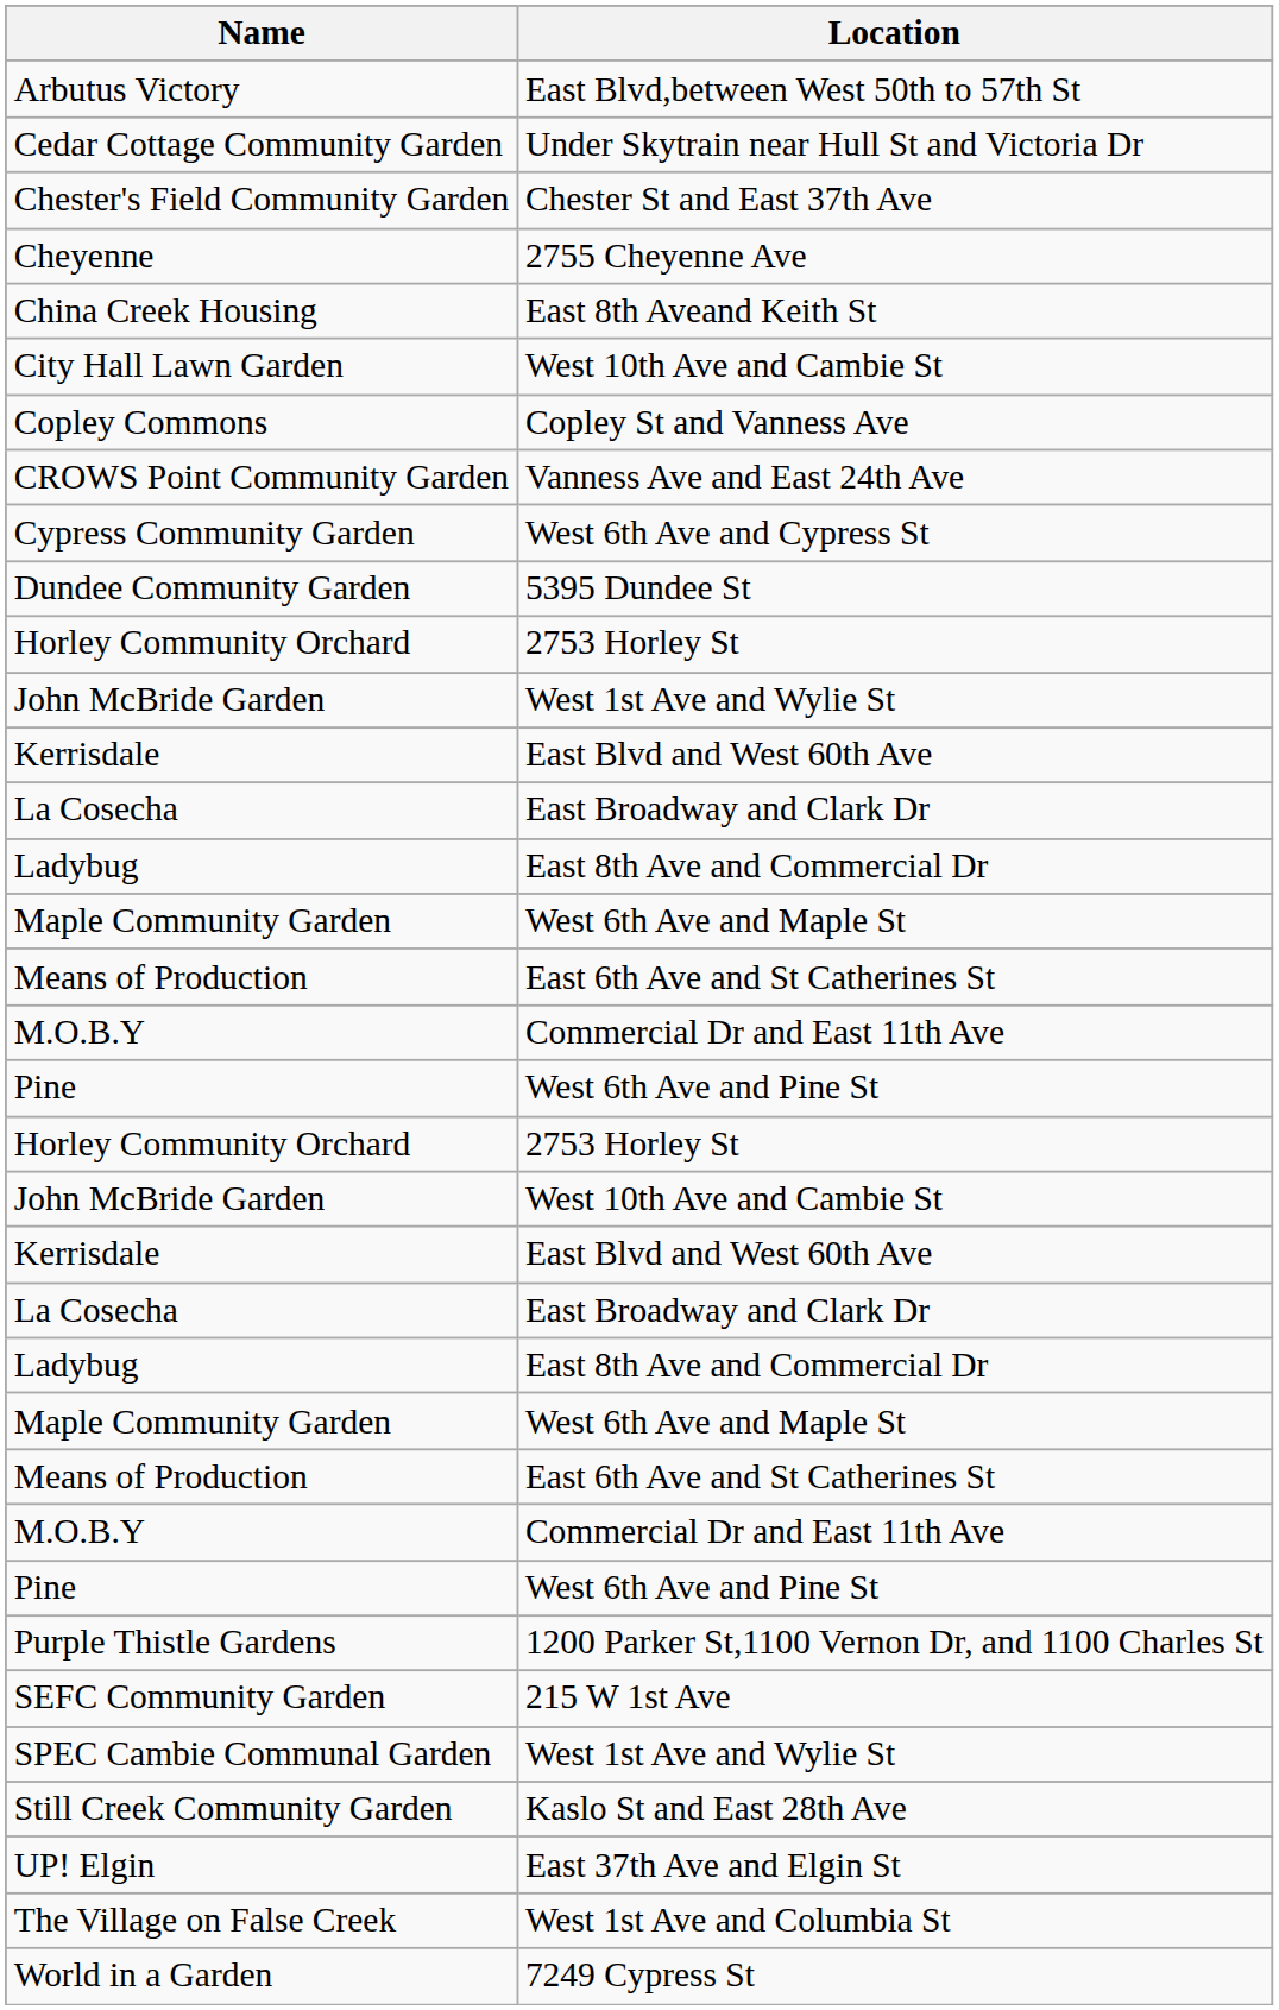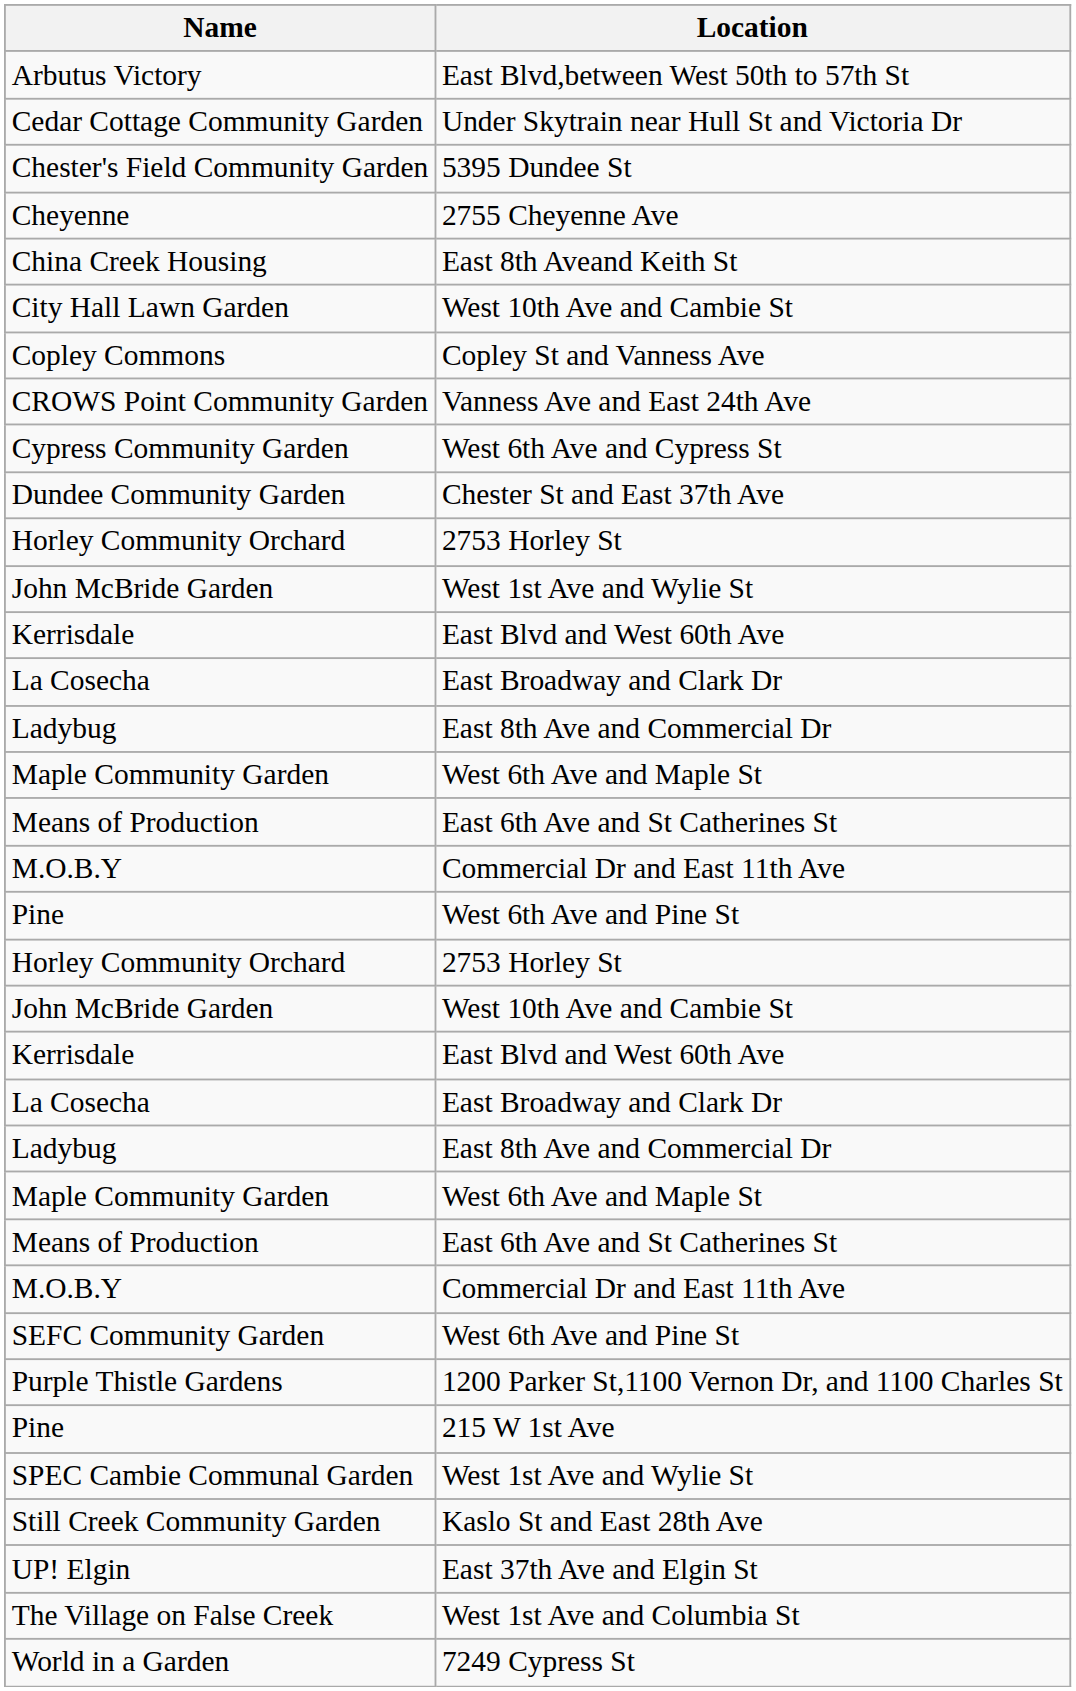row 4 | Location: Chester St and East 37th Ave -> 5395 Dundee St
row 11 | Location: 5395 Dundee St -> Chester St and East 37th Ave
row 29 | Name: Pine -> SEFC Community Garden
row 31 | Name: SEFC Community Garden -> Pine
